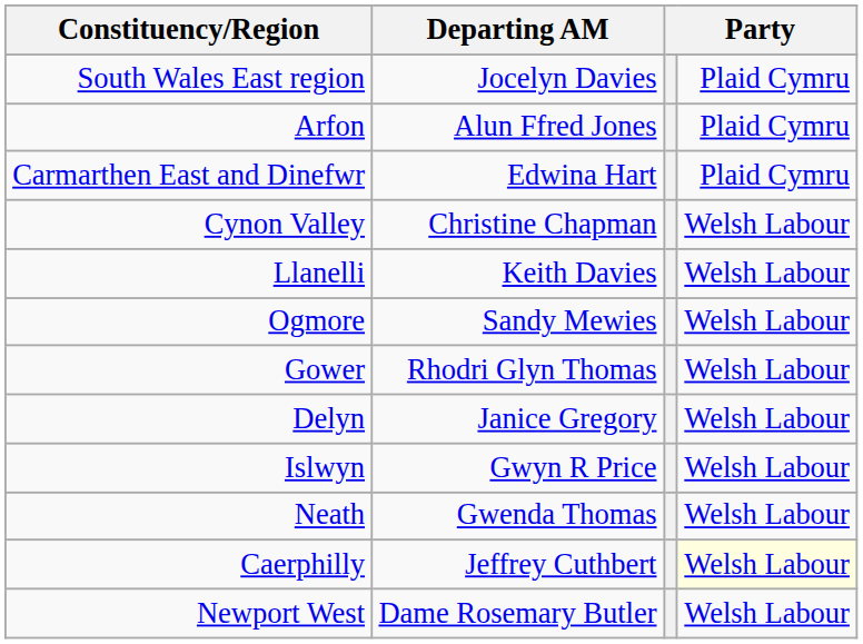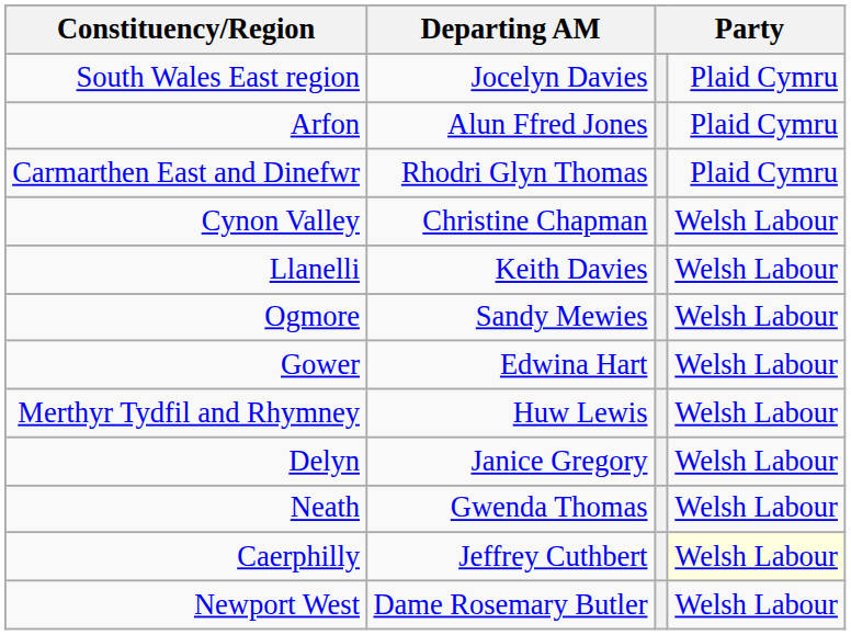Carmarthen East and Dinefwr | Departing AM: Edwina Hart -> Rhodri Glyn Thomas
Gower | Departing AM: Rhodri Glyn Thomas -> Edwina Hart
+ row: Merthyr Tydfil and Rhymney | Huw Lewis | Welsh Labour
- row: Islwyn | Gwyn R Price | Welsh Labour
